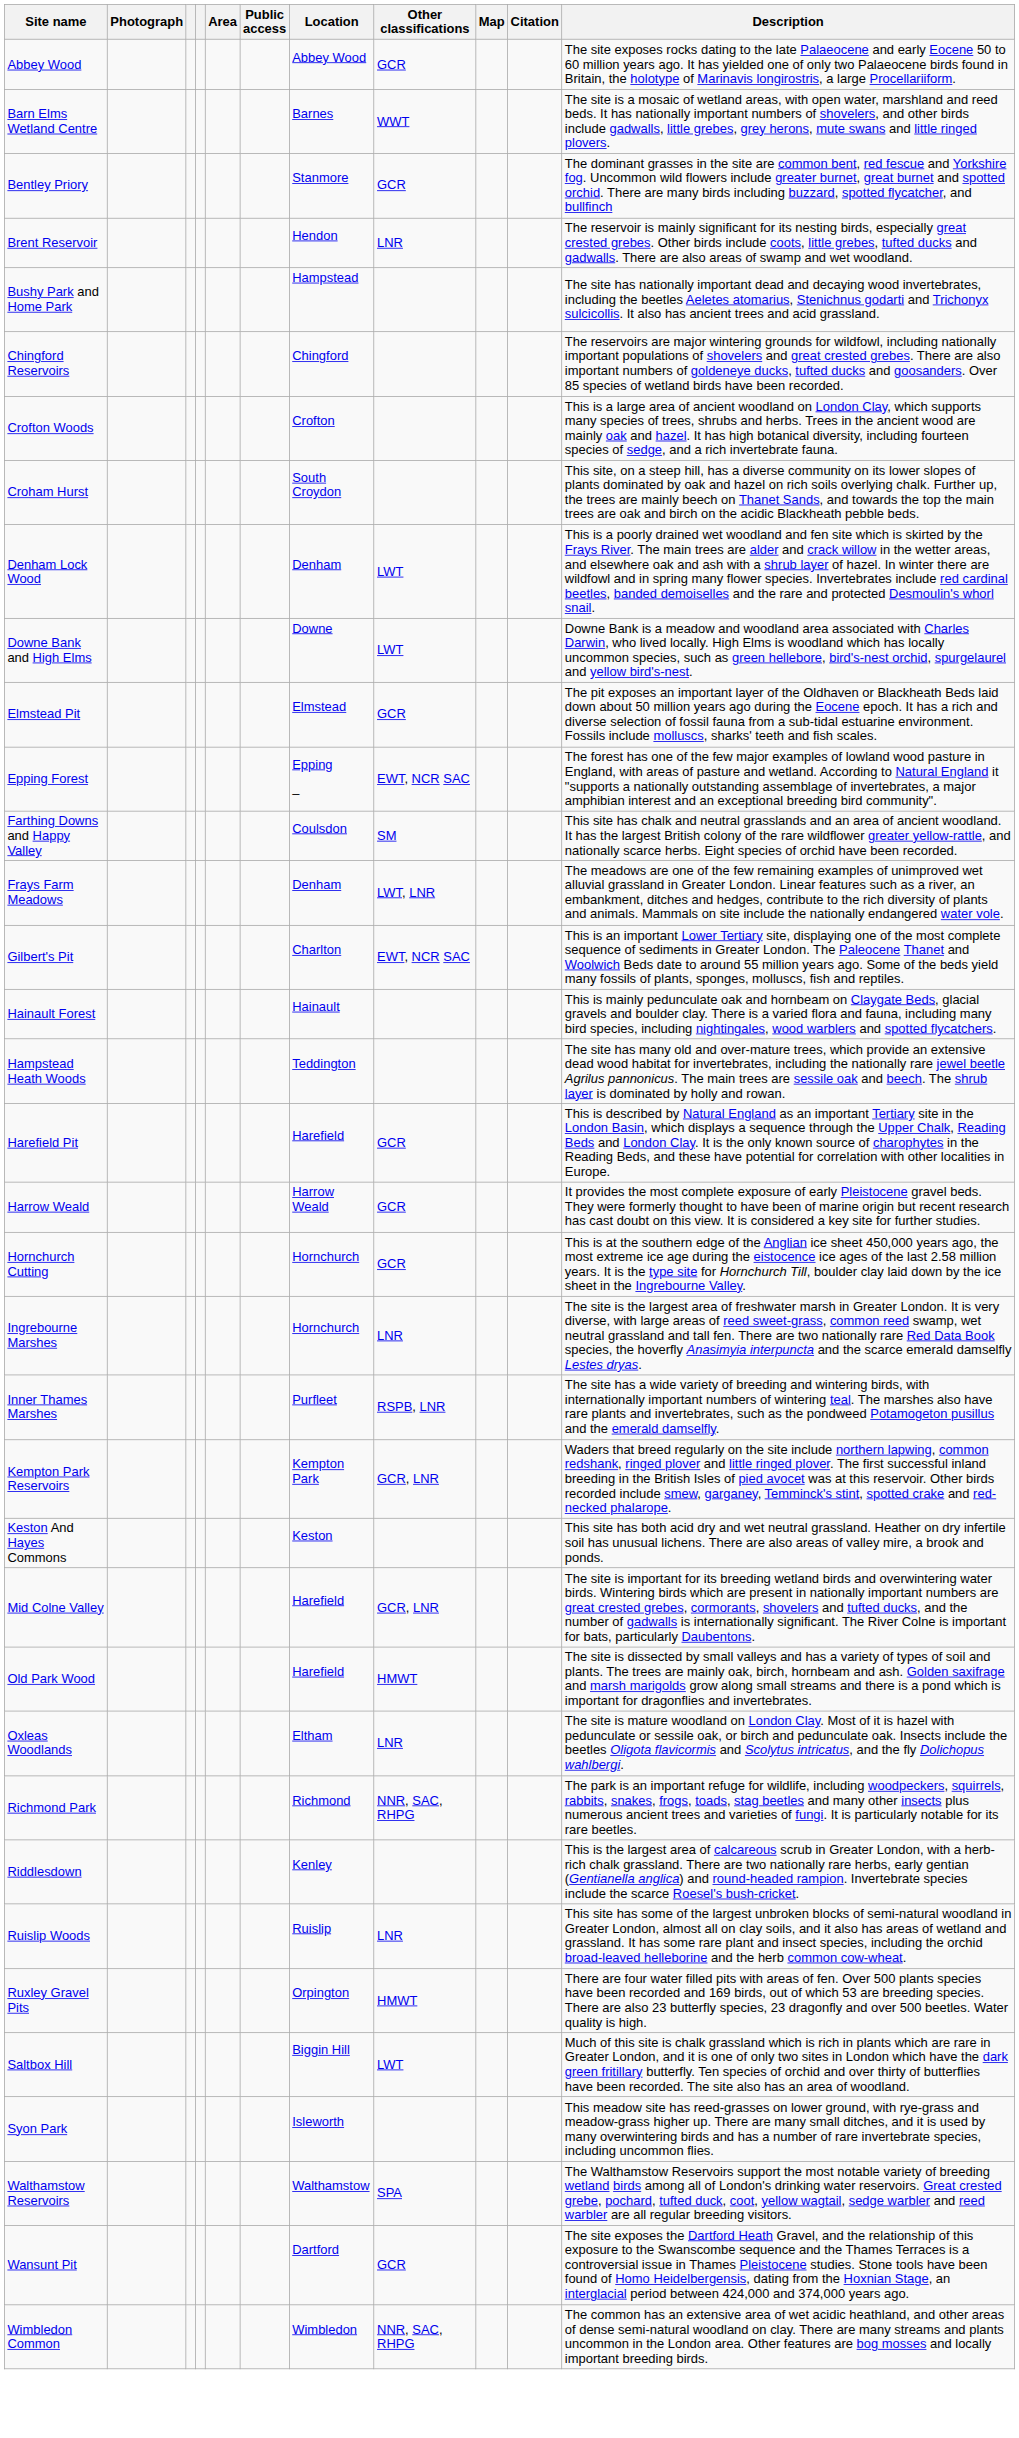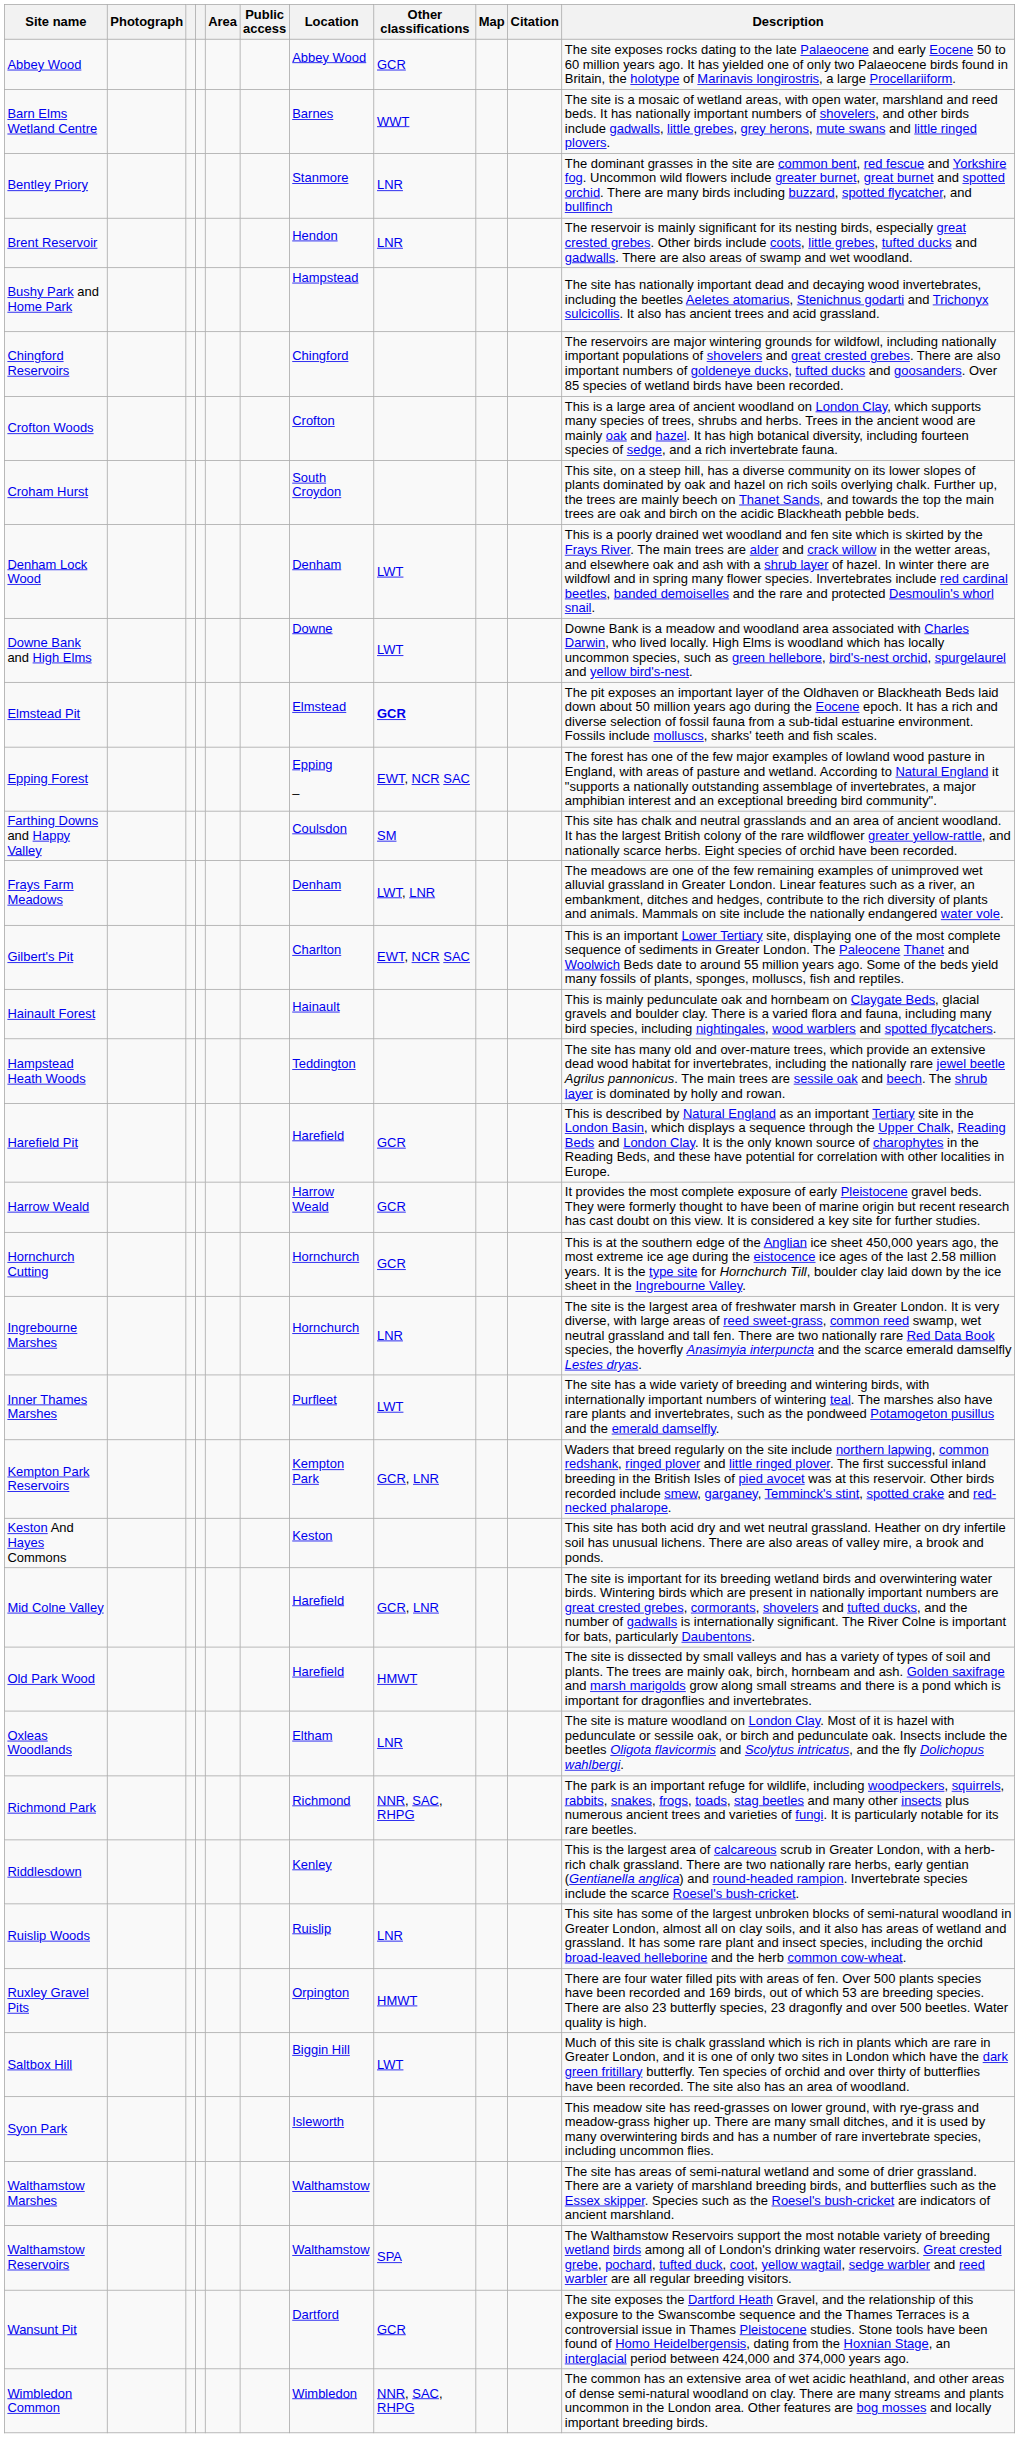Bentley Priory | Other classifications: GCR -> LNR
Elmstead Pit | Other classifications: normal -> bold
Inner Thames Marshes | Other classifications: RSPB, LNR -> LWT
+ row: Walthamstow Marshes | Walthamstow | The site has areas of semi-natural wetland and some of drier grassland. There are a variety of marshland breeding birds, and butterflies such as the Essex skipper. Species such as the Roesel's bush-cricket are indicators of ancient marshland.
